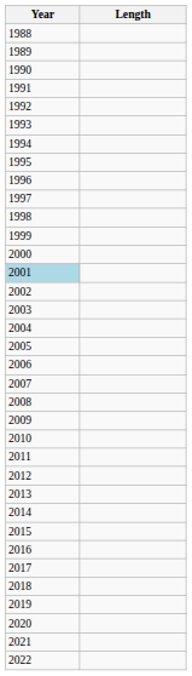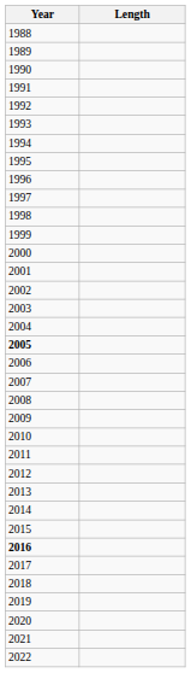2001 | Year: lightblue background -> no background
2005 | Year: normal -> bold
2016 | Year: normal -> bold
